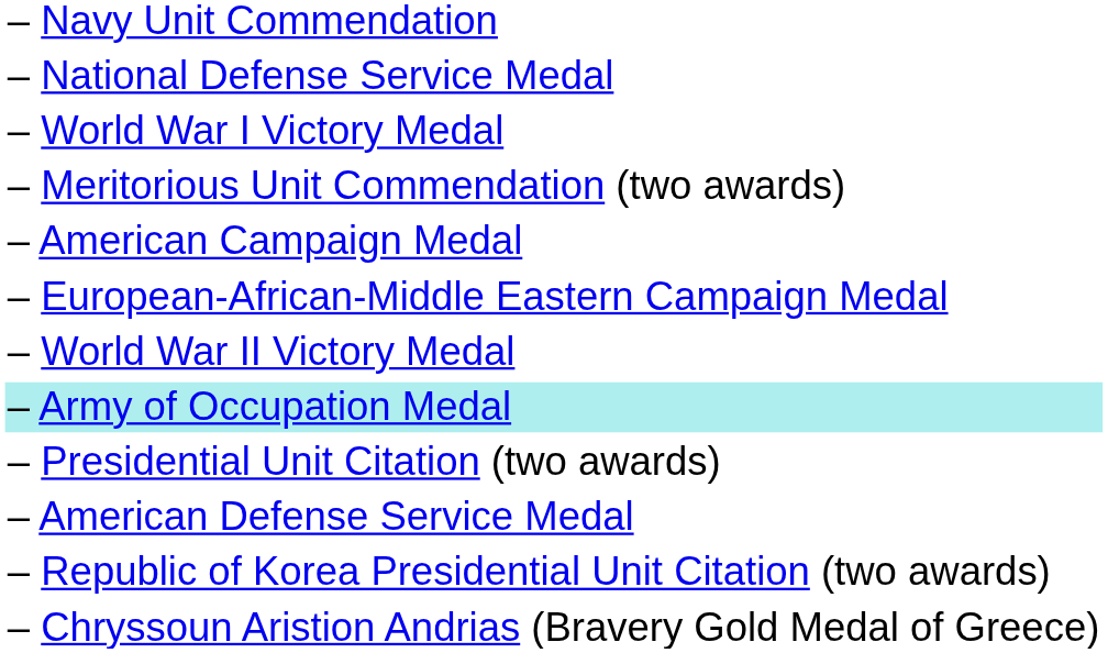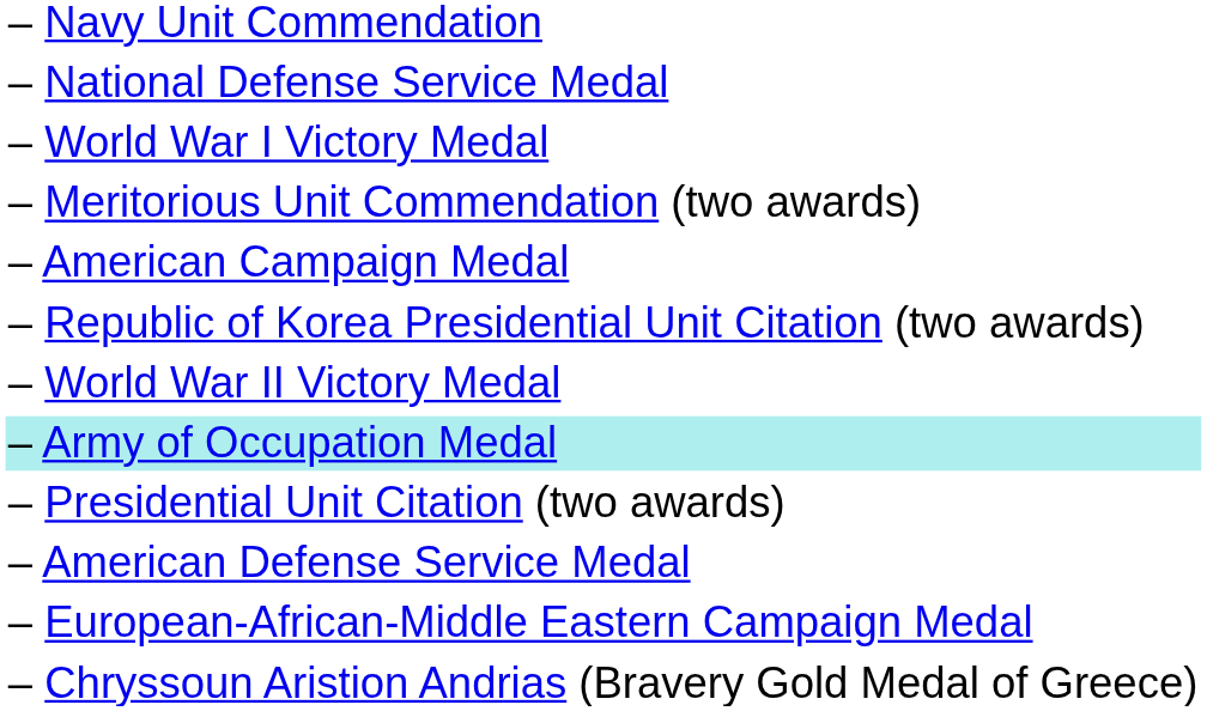row 6 | column 1: – European-African-Middle Eastern Campaign Medal -> – Republic of Korea Presidential Unit Citation (two awards)
row 11 | column 1: – Republic of Korea Presidential Unit Citation (two awards) -> – European-African-Middle Eastern Campaign Medal
